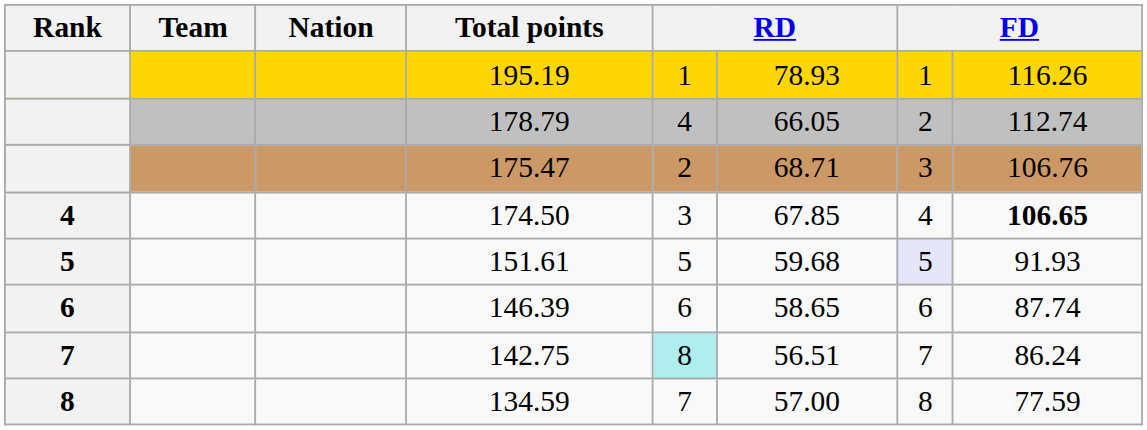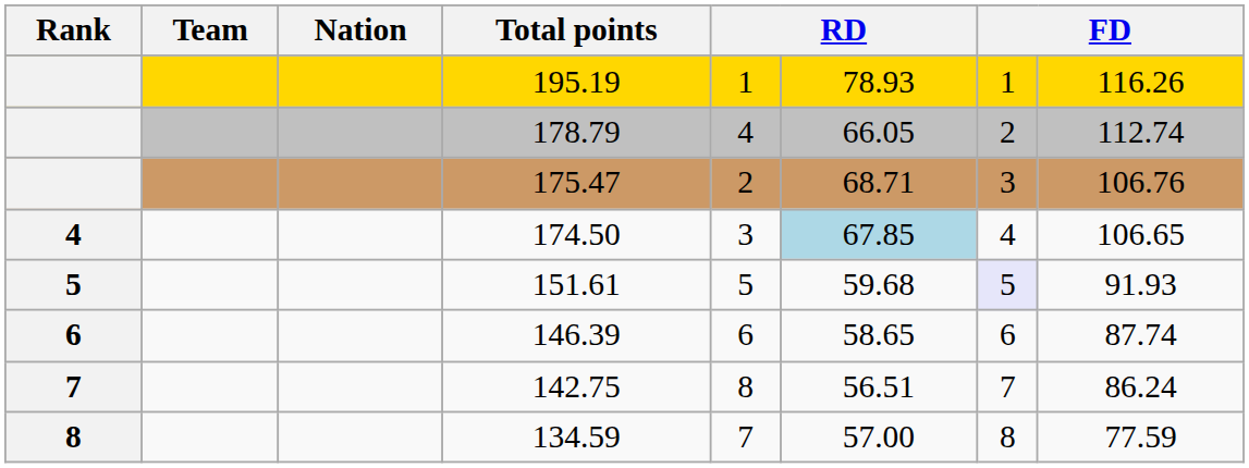174.50 | column 6: no background -> lightblue background
174.50 | column 8: bold -> normal
142.75 | column 5: paleturquoise background -> no background
